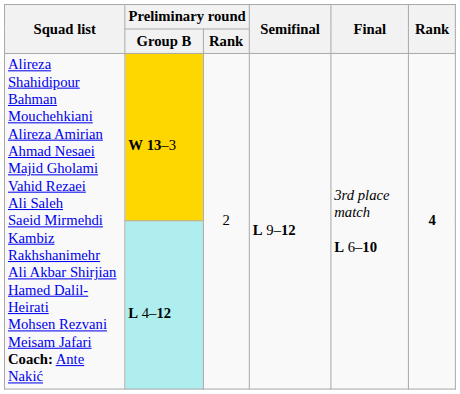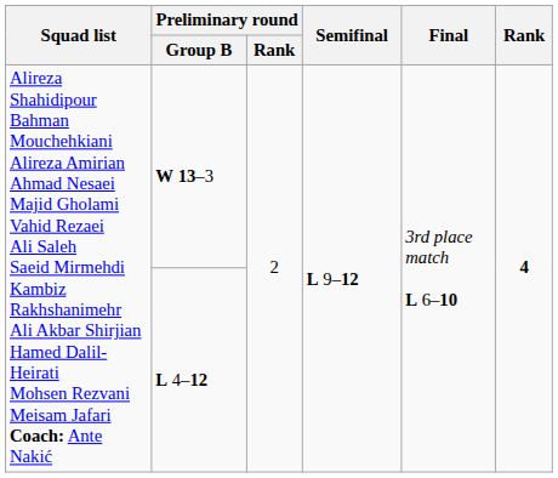W 13–3 | Preliminary round / Group B: gold background -> no background
L 4–12 | Preliminary round / Group B: paleturquoise background -> no background
